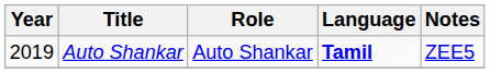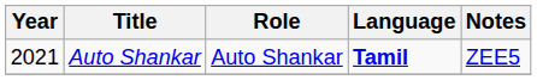row 2 | Year: 2019 -> 2021
